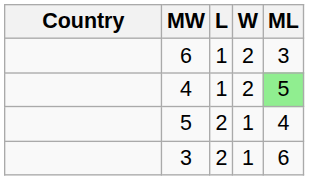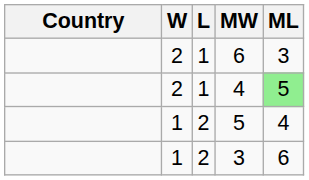columns swapped: W <-> MW
